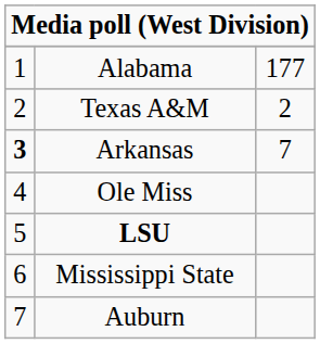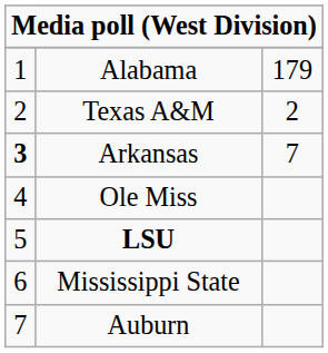Alabama | column 3: 177 -> 179
